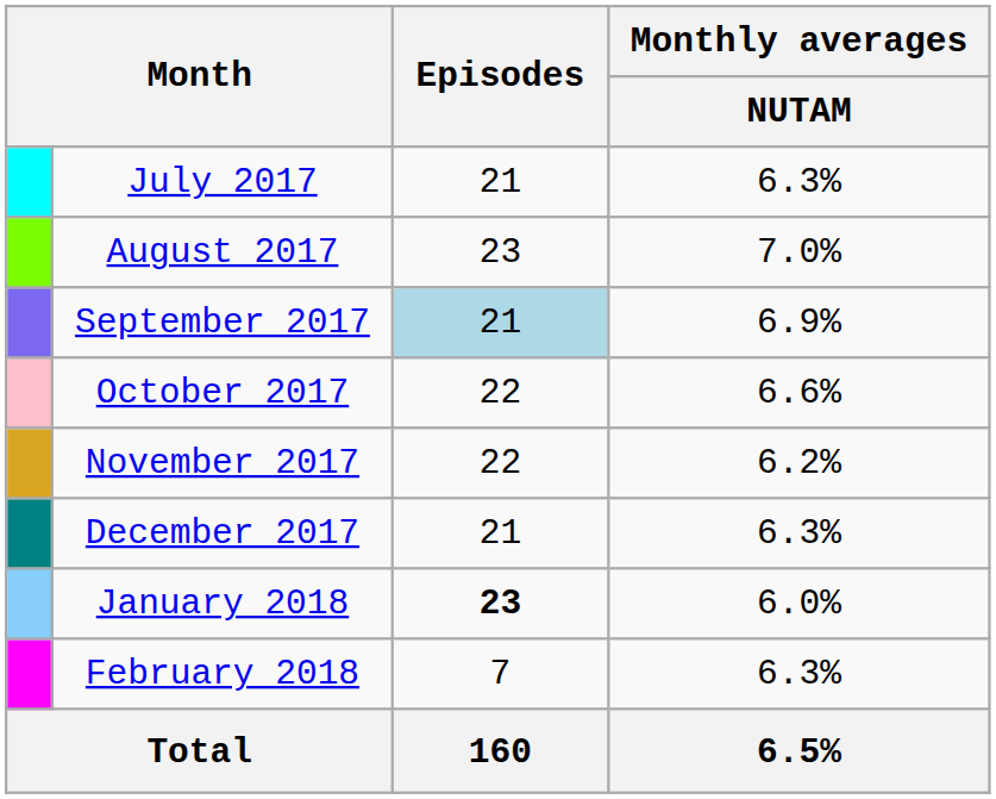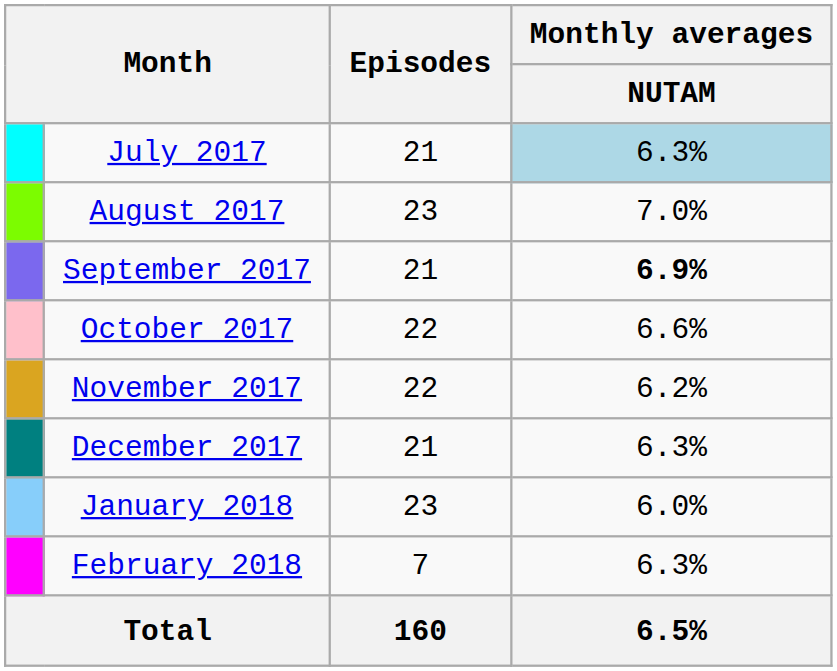July 2017 | Monthly averages / NUTAM: no background -> lightblue background
September 2017 | Episodes: lightblue background -> no background
September 2017 | Monthly averages / NUTAM: normal -> bold
January 2018 | Episodes: bold -> normal
